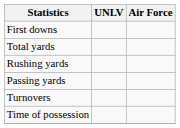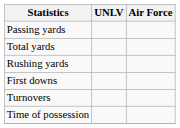rows swapped: First downs <-> Passing yards
